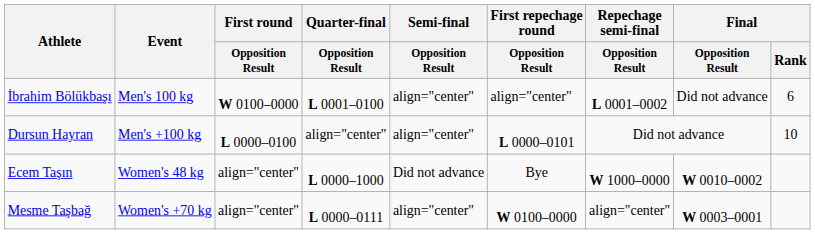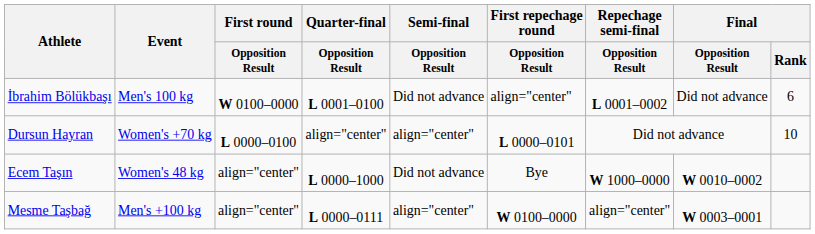İbrahim Bölükbaşı | Semi-final / Opposition Result: align="center" -> Did not advance
Dursun Hayran | Event: Men's +100 kg -> Women's +70 kg
Mesme Taşbağ | Event: Women's +70 kg -> Men's +100 kg
